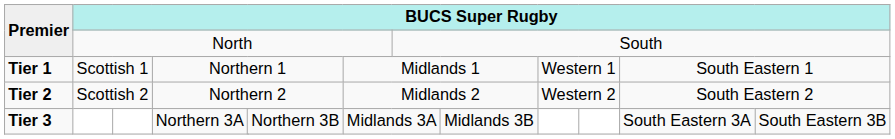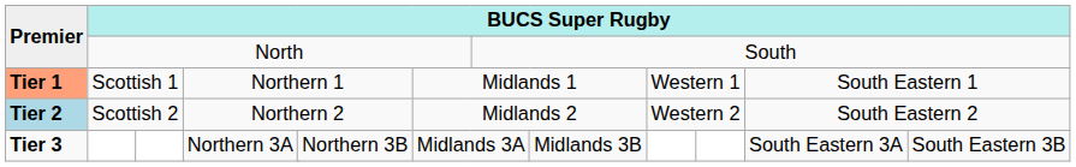Tier 1 | Premier: no background -> lightsalmon background
Tier 2 | Premier: no background -> lightblue background
